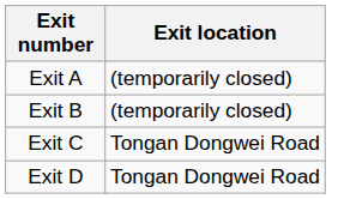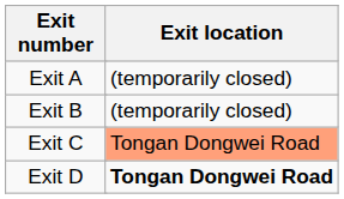Exit C | Exit location: no background -> lightsalmon background
Exit D | Exit location: normal -> bold
